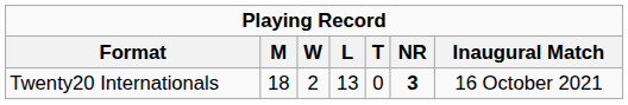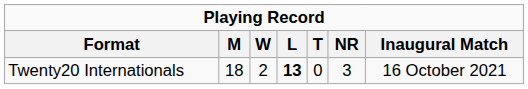Twenty20 Internationals | L: normal -> bold
Twenty20 Internationals | NR: bold -> normal
